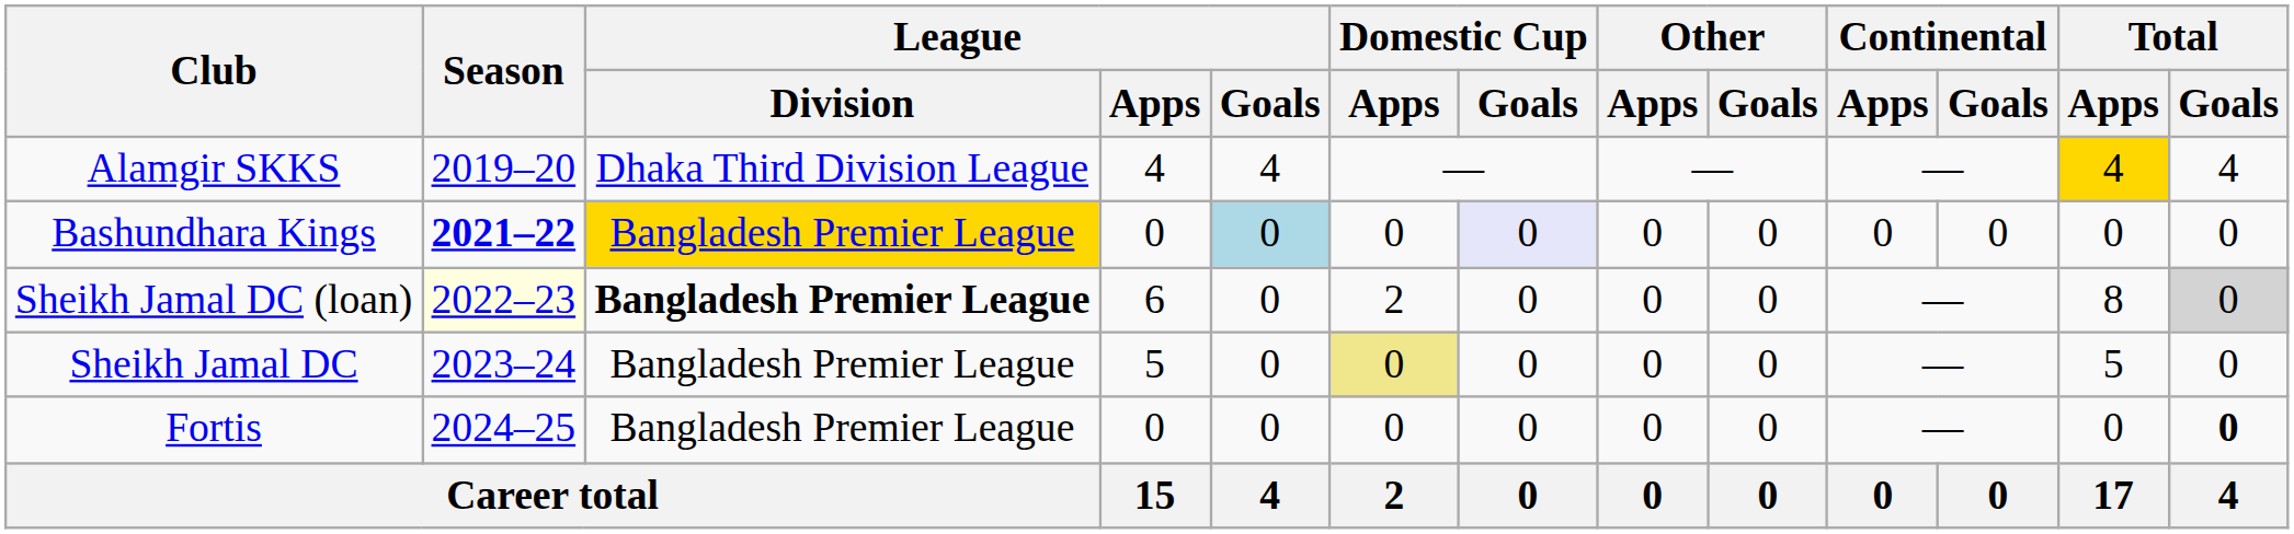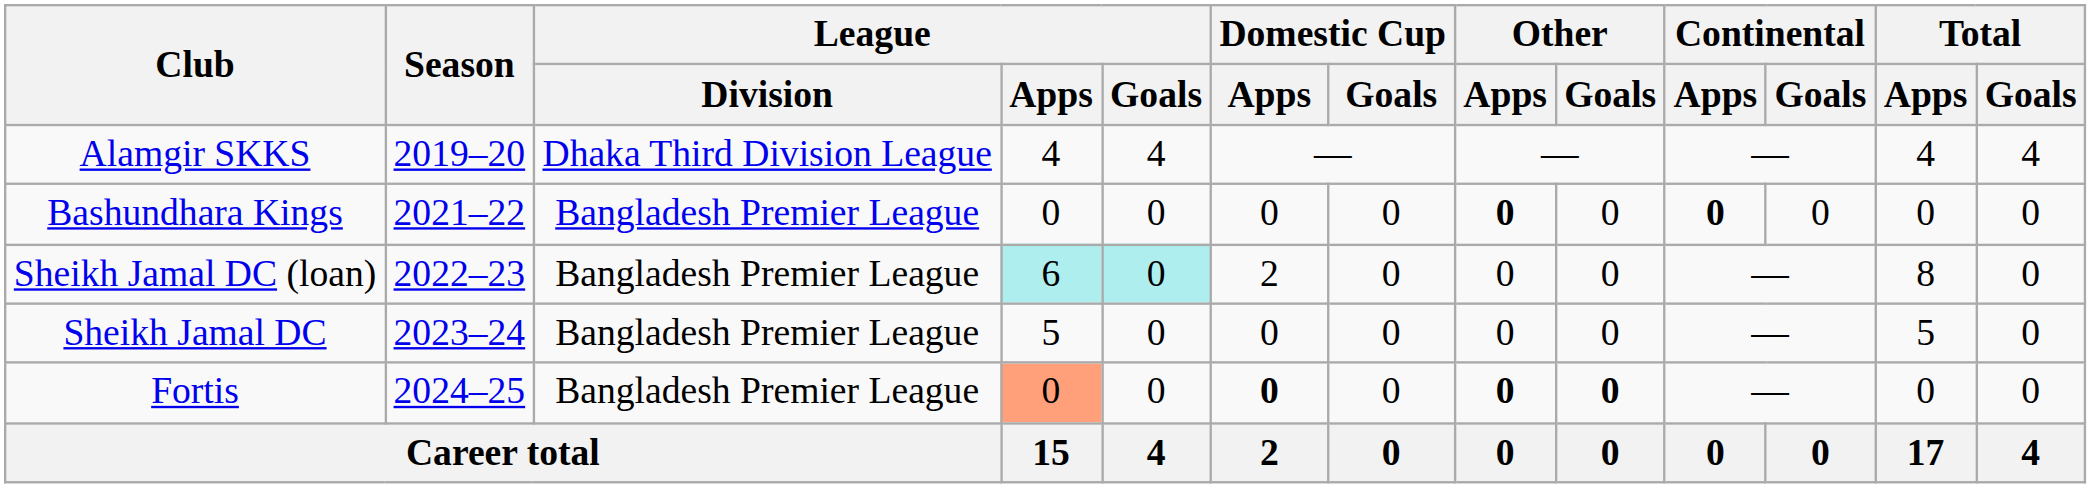Alamgir SKKS | Total / Apps: gold background -> no background
Bashundhara Kings | Season: bold -> normal
Bashundhara Kings | League / Division: gold background -> no background
Bashundhara Kings | League / Goals: lightblue background -> no background
Bashundhara Kings | Domestic Cup / Goals: lavender background -> no background
Bashundhara Kings | Other / Apps: normal -> bold
Bashundhara Kings | Continental / Apps: normal -> bold
Sheikh Jamal DC (loan) | Season: lightyellow background -> no background
Sheikh Jamal DC (loan) | League / Division: bold -> normal
Sheikh Jamal DC (loan) | League / Apps: no background -> paleturquoise background
Sheikh Jamal DC (loan) | League / Goals: no background -> paleturquoise background
Sheikh Jamal DC (loan) | Total / Goals: lightgrey background -> no background
Sheikh Jamal DC | Domestic Cup / Apps: khaki background -> no background
Fortis | League / Apps: no background -> lightsalmon background
Fortis | Domestic Cup / Apps: normal -> bold
Fortis | Other / Apps: normal -> bold
Fortis | Other / Goals: normal -> bold
Fortis | Total / Goals: bold -> normal
